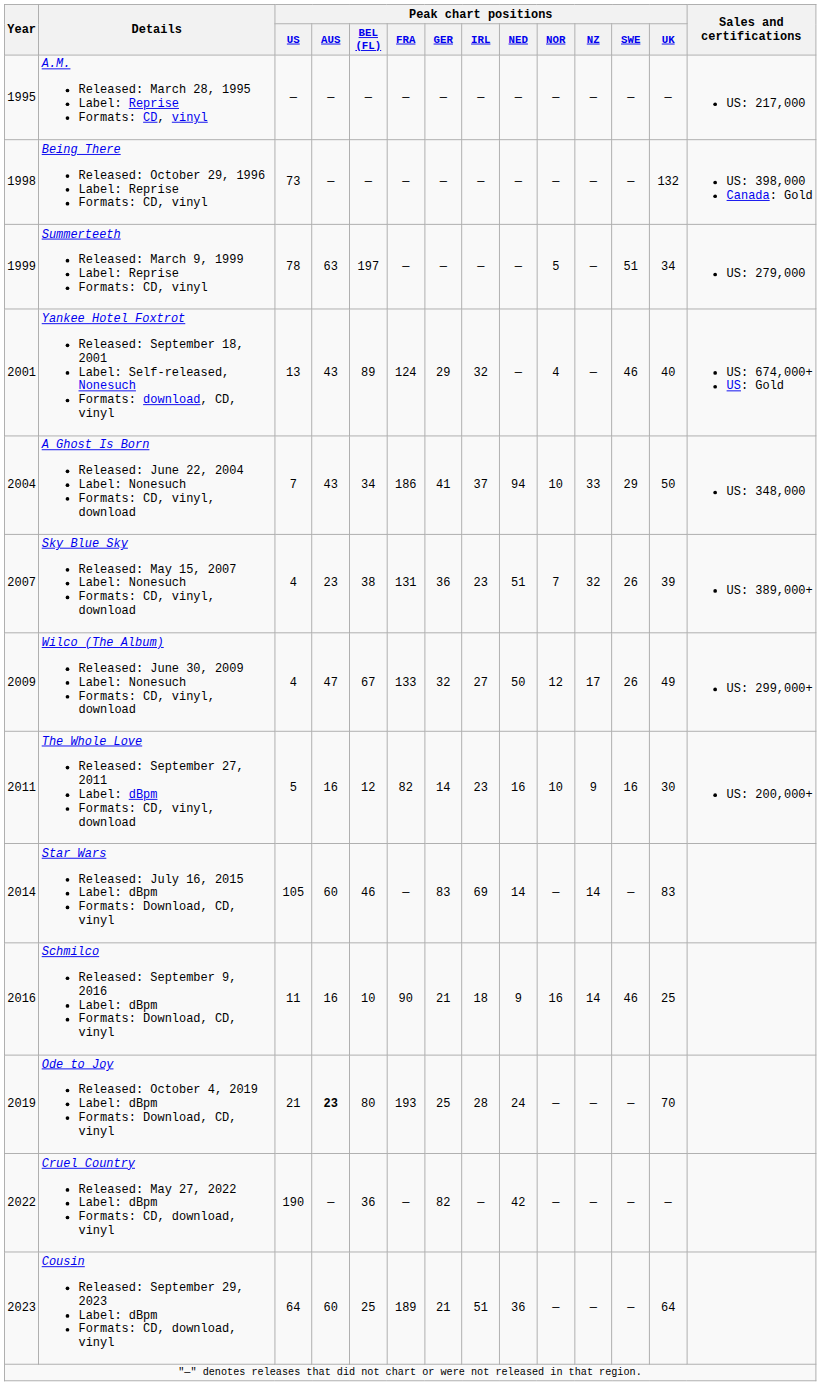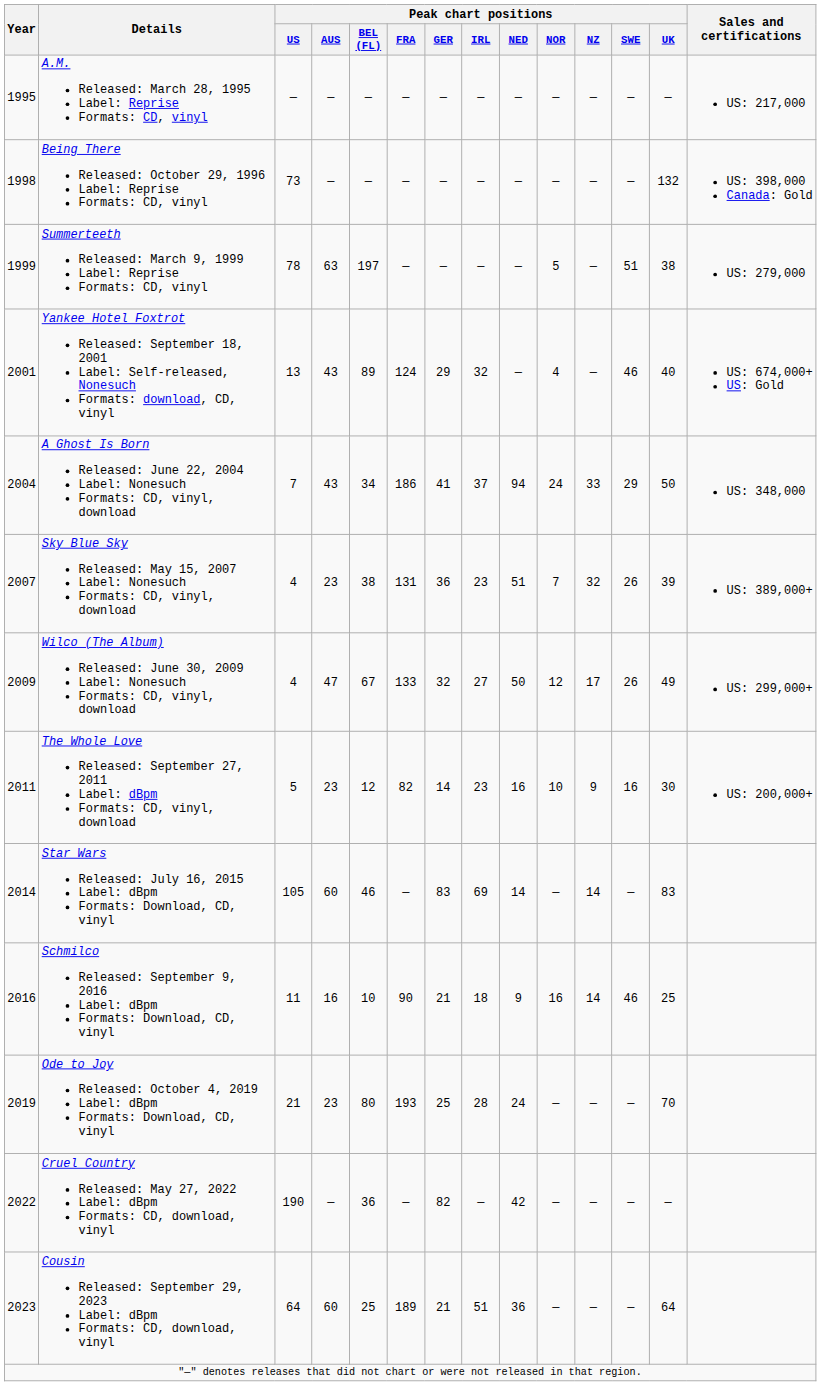row 5 | Peak chart positions / UK: 34 -> 38
row 7 | Peak chart positions / NOR: 10 -> 24
row 10 | Peak chart positions / AUS: 16 -> 23
row 13 | Peak chart positions / AUS: bold -> normal
